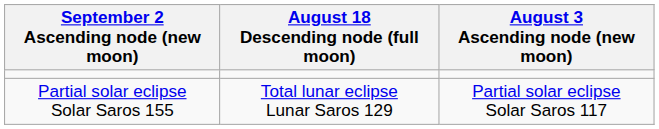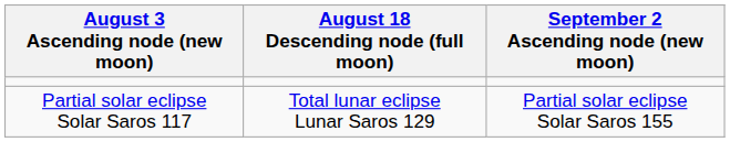columns swapped: August 3 Ascending node (new moon) <-> September 2 Ascending node (new moon)
